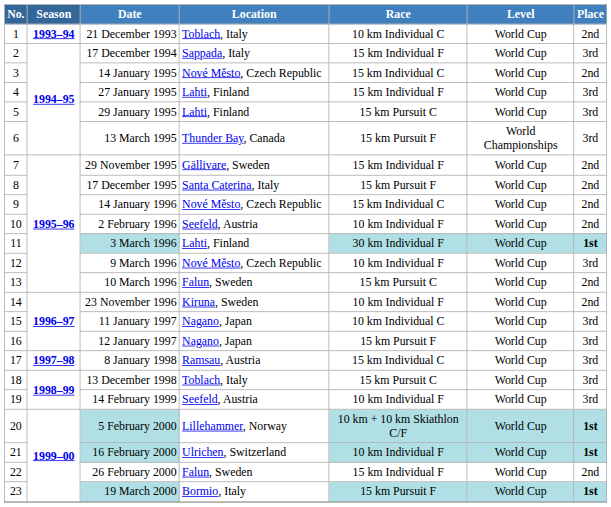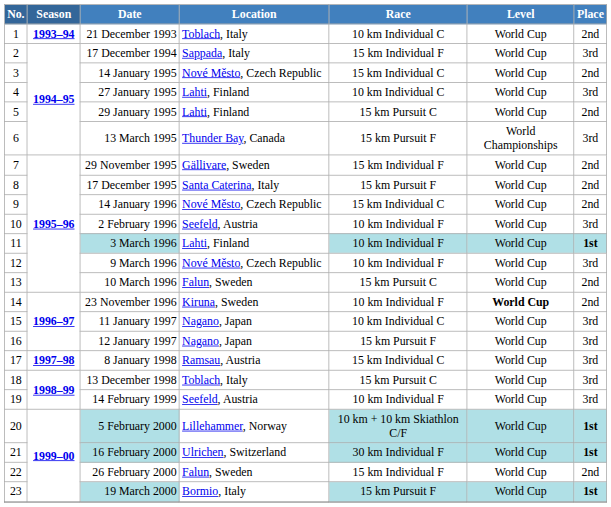27 January 1995 | Race: 15 km Individual F -> 10 km Individual C
29 January 1995 | Place: 3rd -> 2nd
2 February 1996 | Place: 2nd -> 3rd
3 March 1996 | Race: 30 km Individual F -> 10 km Individual F
23 November 1996 | Level: normal -> bold
16 February 2000 | Race: 10 km Individual F -> 30 km Individual F
